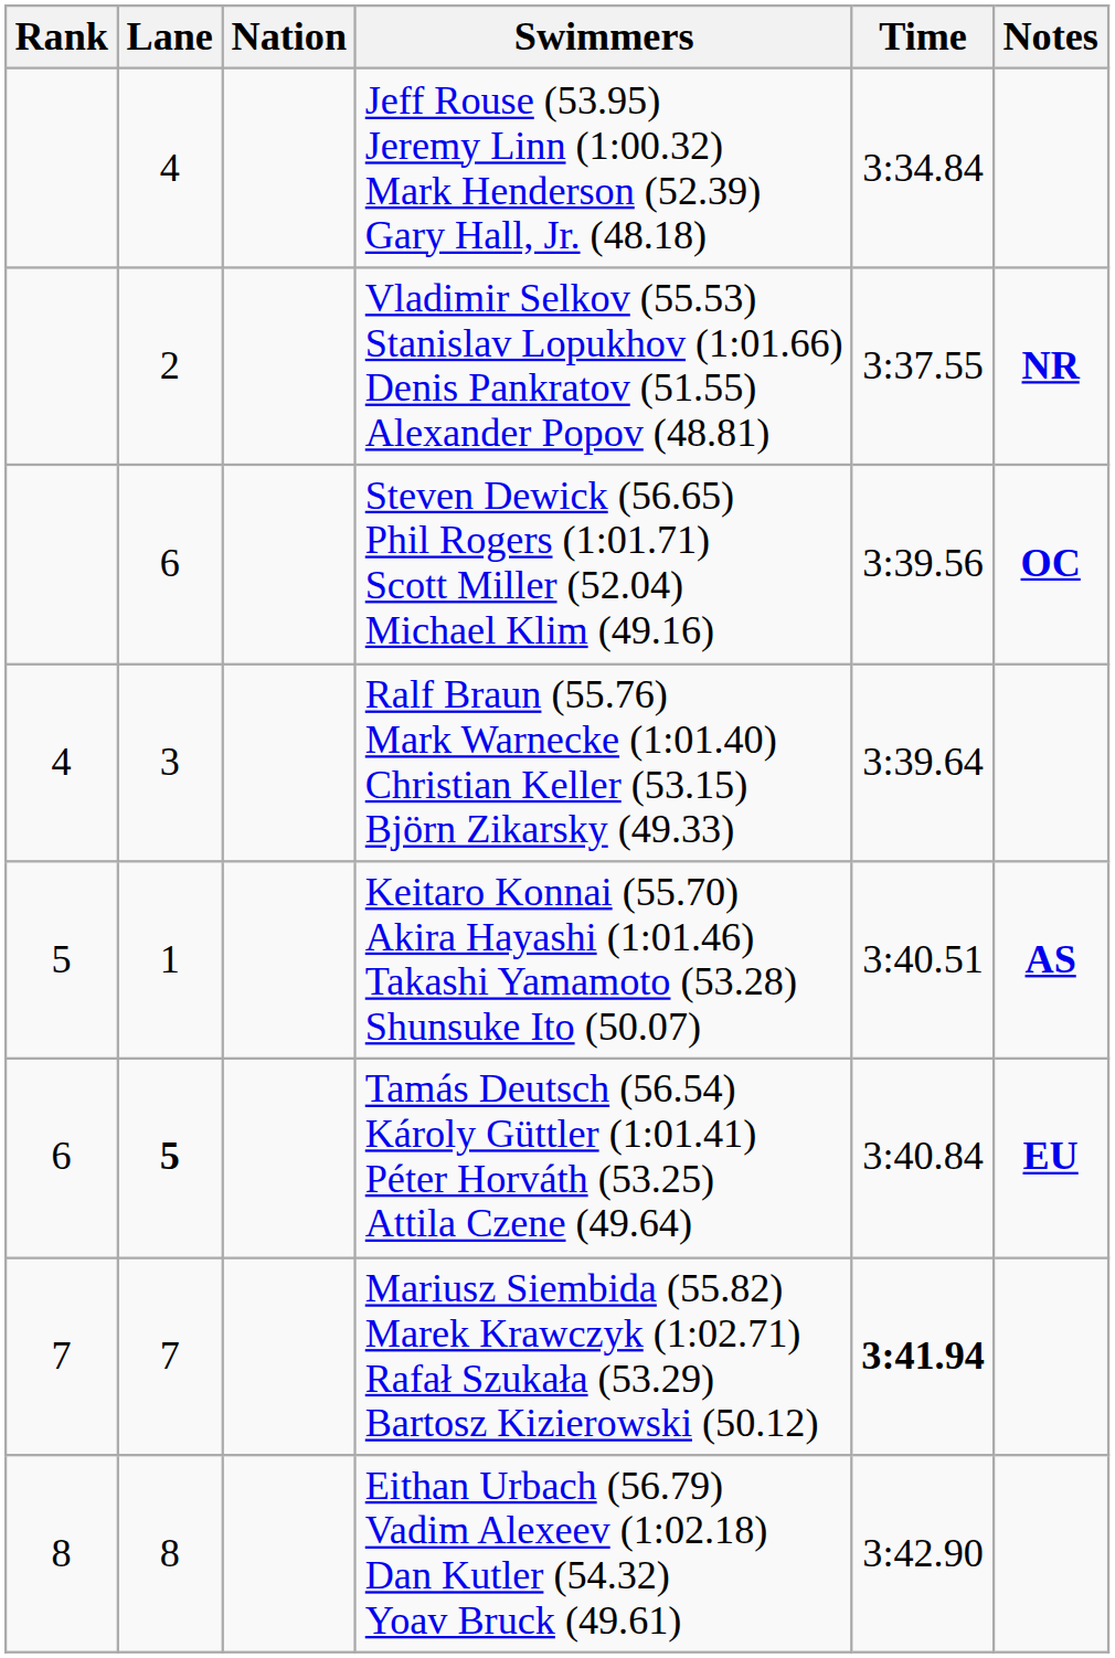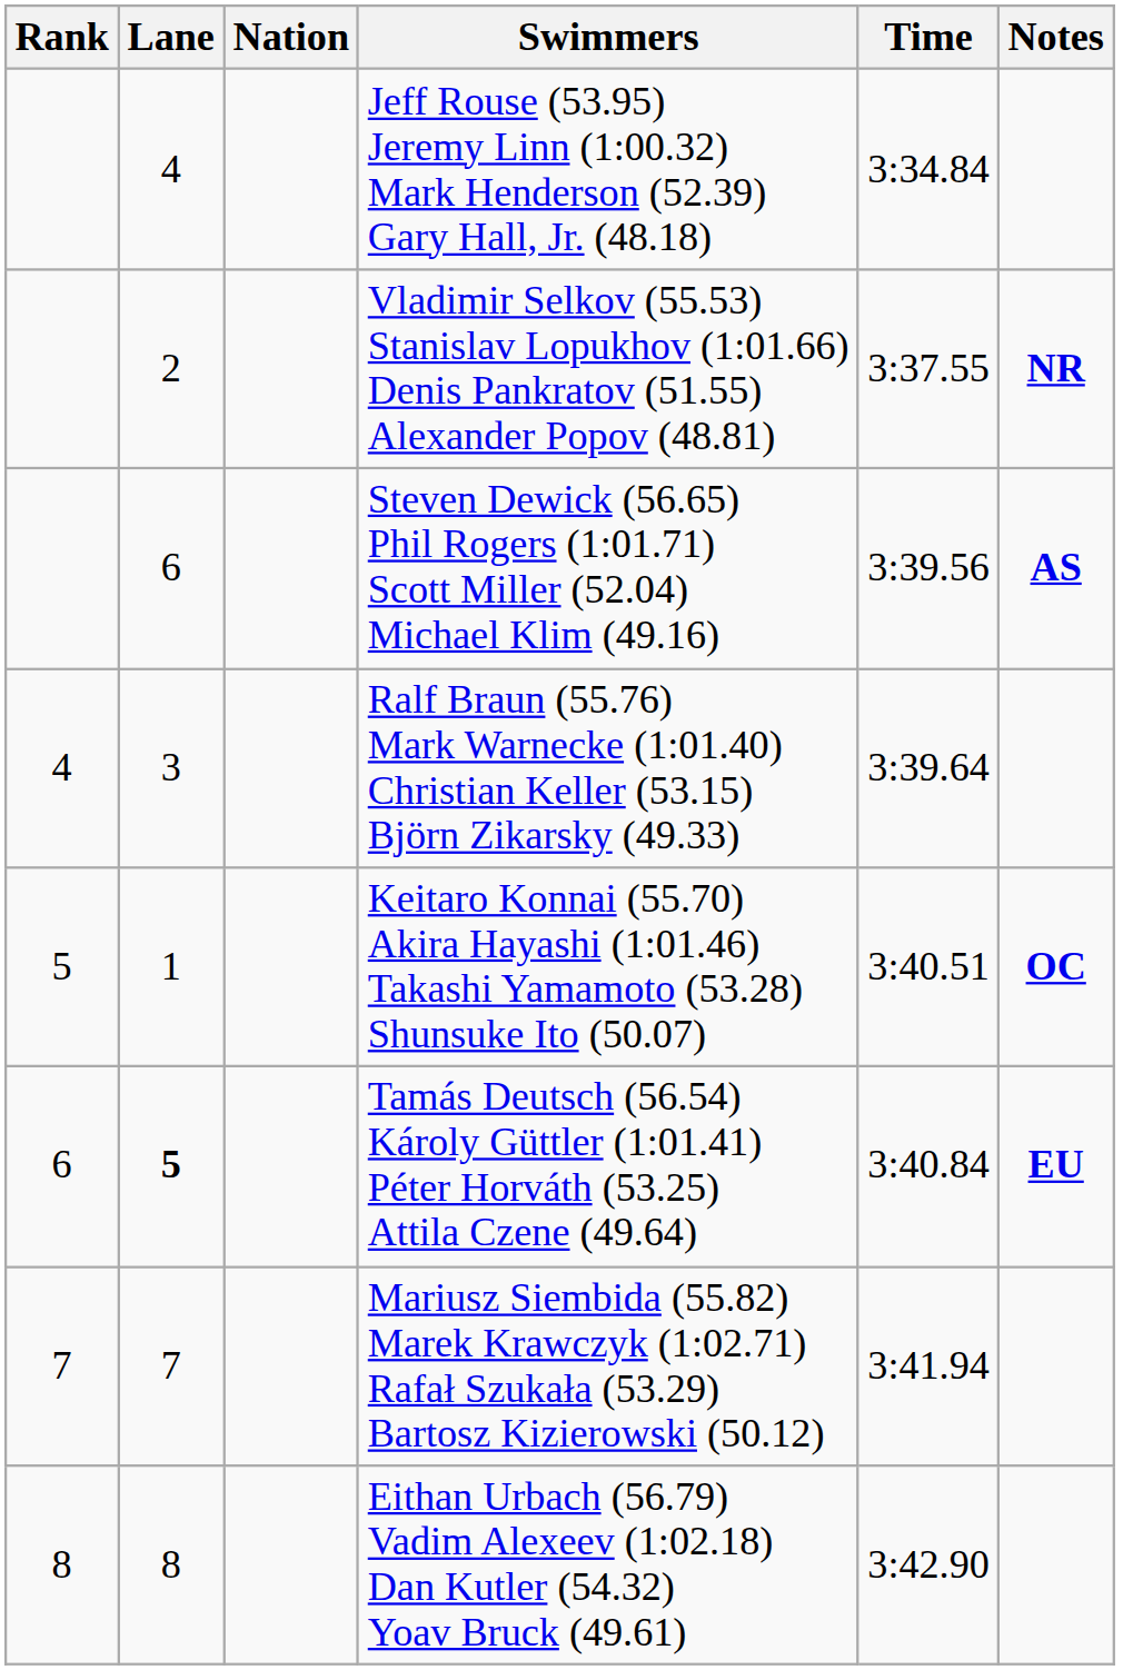row 4 | Notes: OC -> AS
row 6 | Notes: AS -> OC
row 8 | Time: bold -> normal
